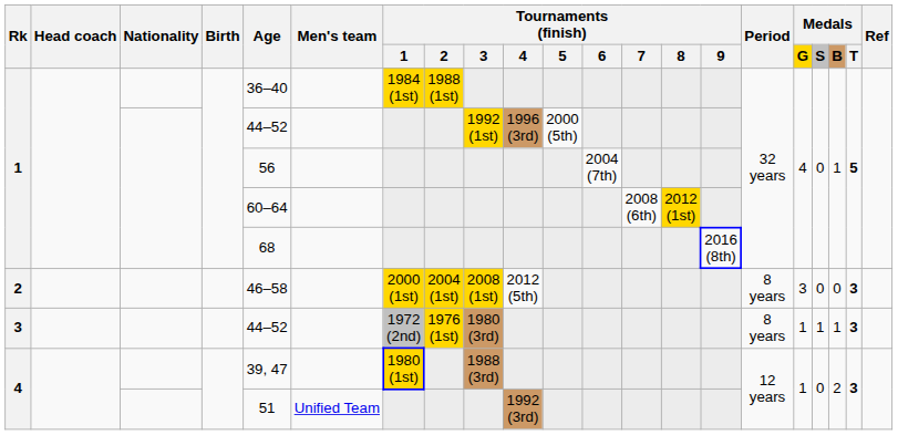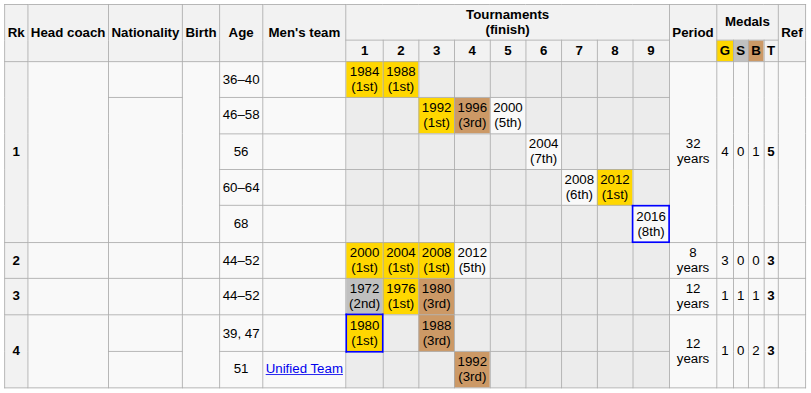row 4 | Age: 44–52 -> 46–58
row 8 | Age: 46–58 -> 44–52
row 9 | Period: 8 years -> 12 years
